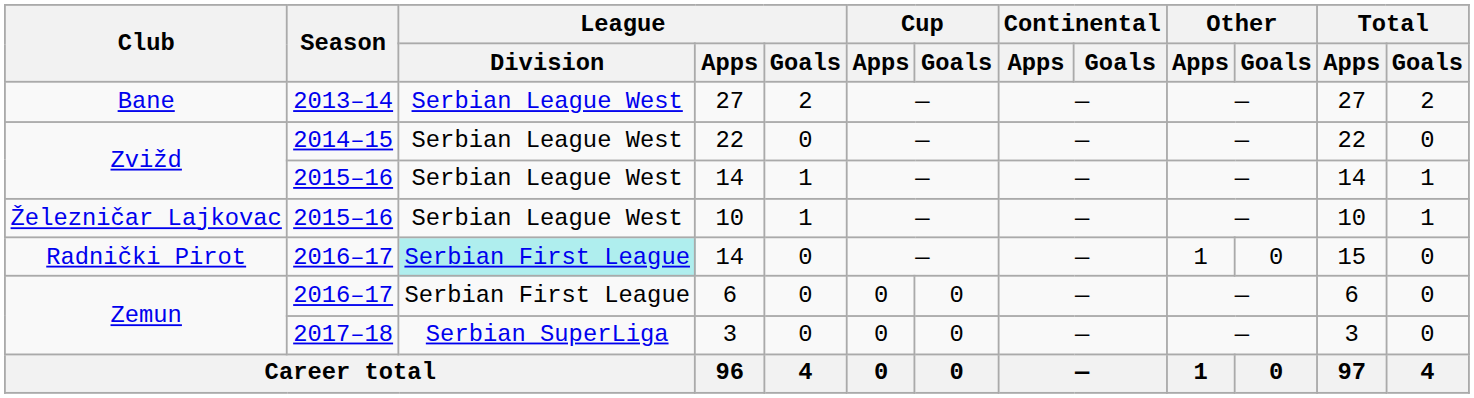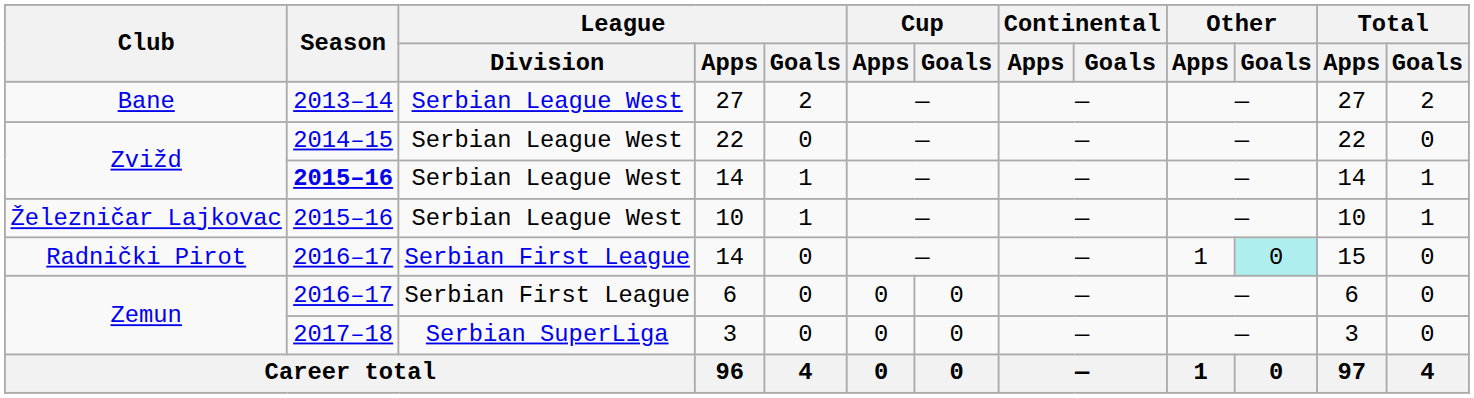Zvižd / 14 | Season: normal -> bold
Radnički Pirot / 14 | League / Division: paleturquoise background -> no background
Radnički Pirot / 14 | Other / Goals: no background -> paleturquoise background
